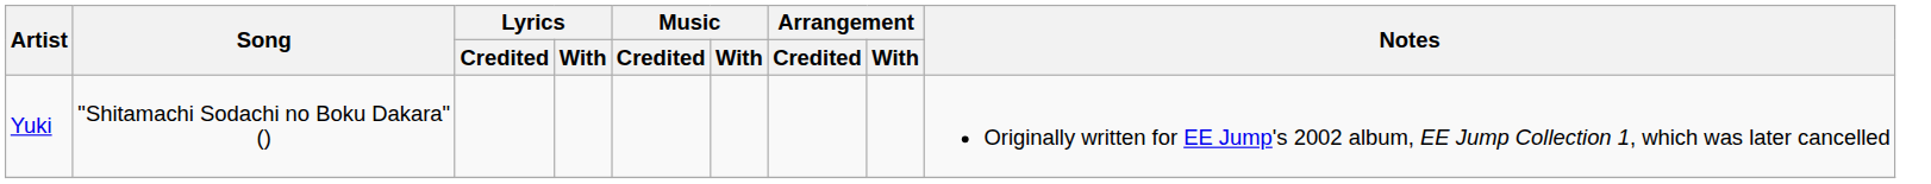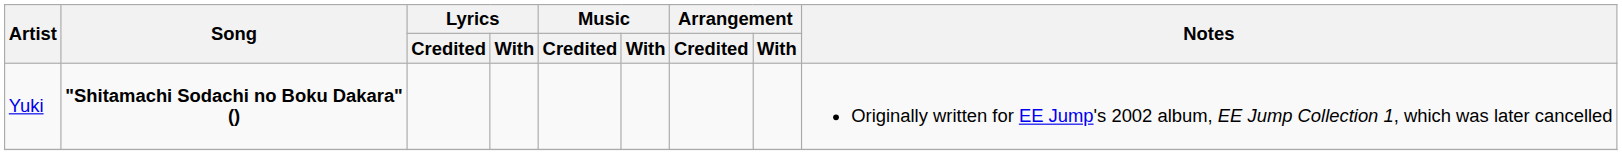Yuki | Song: normal -> bold
